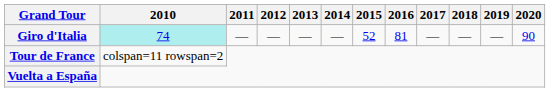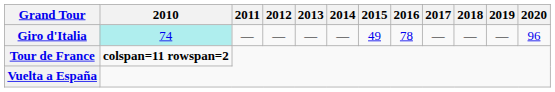Giro d'Italia | 2015: 52 -> 49
Giro d'Italia | 2016: 81 -> 78
Giro d'Italia | 2020: 90 -> 96
Tour de France | 2010: normal -> bold
